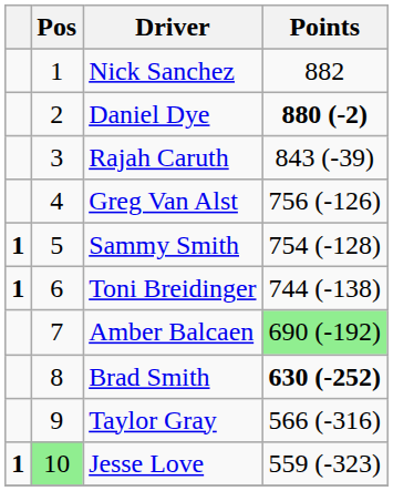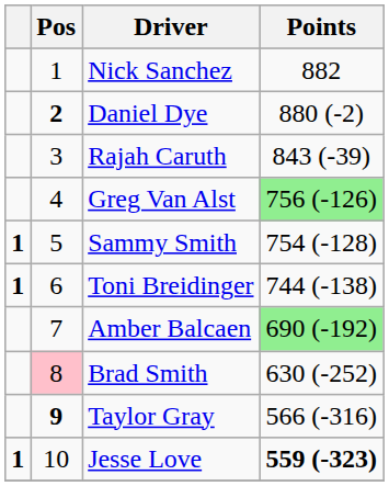Daniel Dye | Pos: normal -> bold
Daniel Dye | Points: bold -> normal
Greg Van Alst | Points: no background -> lightgreen background
Brad Smith | Pos: no background -> pink background
Brad Smith | Points: bold -> normal
Taylor Gray | Pos: normal -> bold
Jesse Love | Pos: lightgreen background -> no background
Jesse Love | Points: normal -> bold
